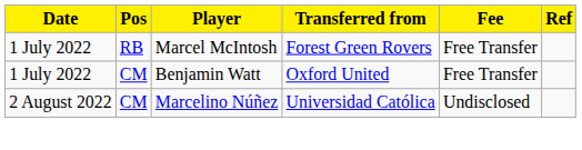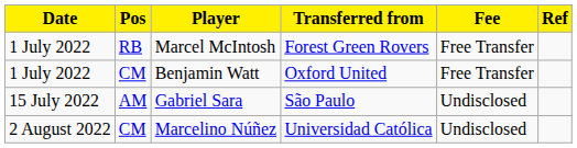+ row: 15 July 2022 | AM | Gabriel Sara | São Paulo | Undisclosed
